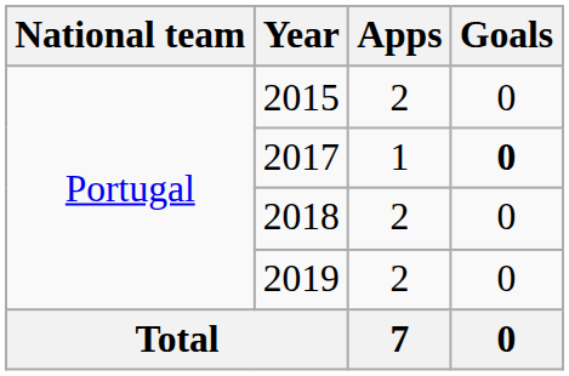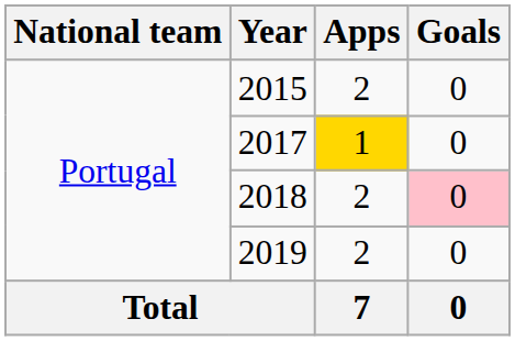2017 | Apps: no background -> gold background
2017 | Goals: bold -> normal
2018 | Goals: no background -> pink background
